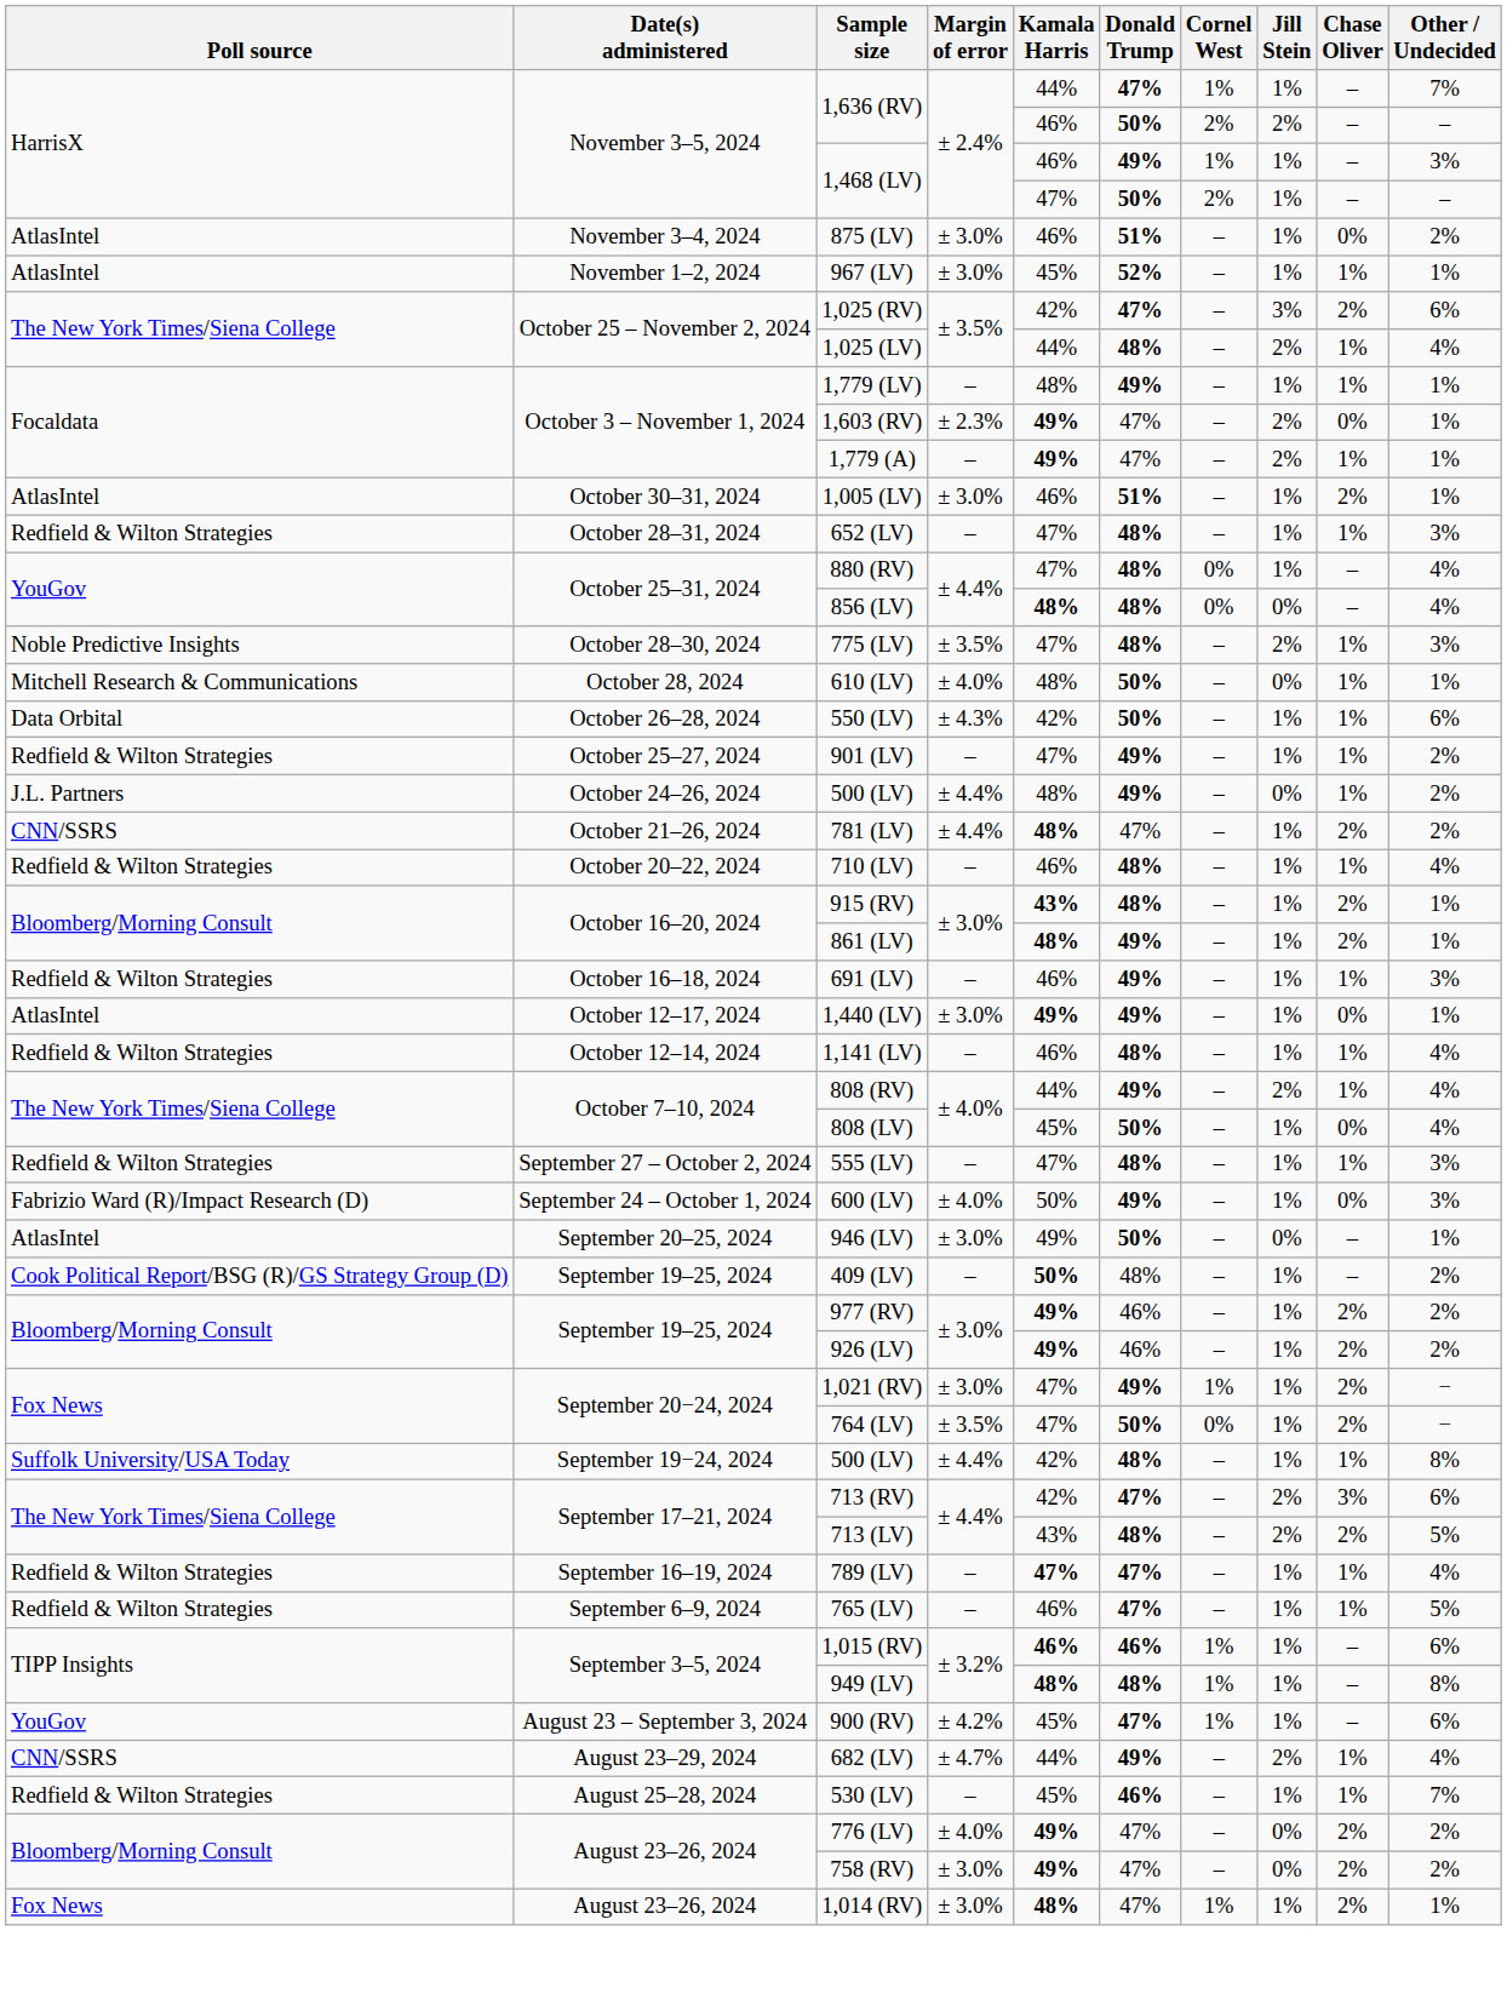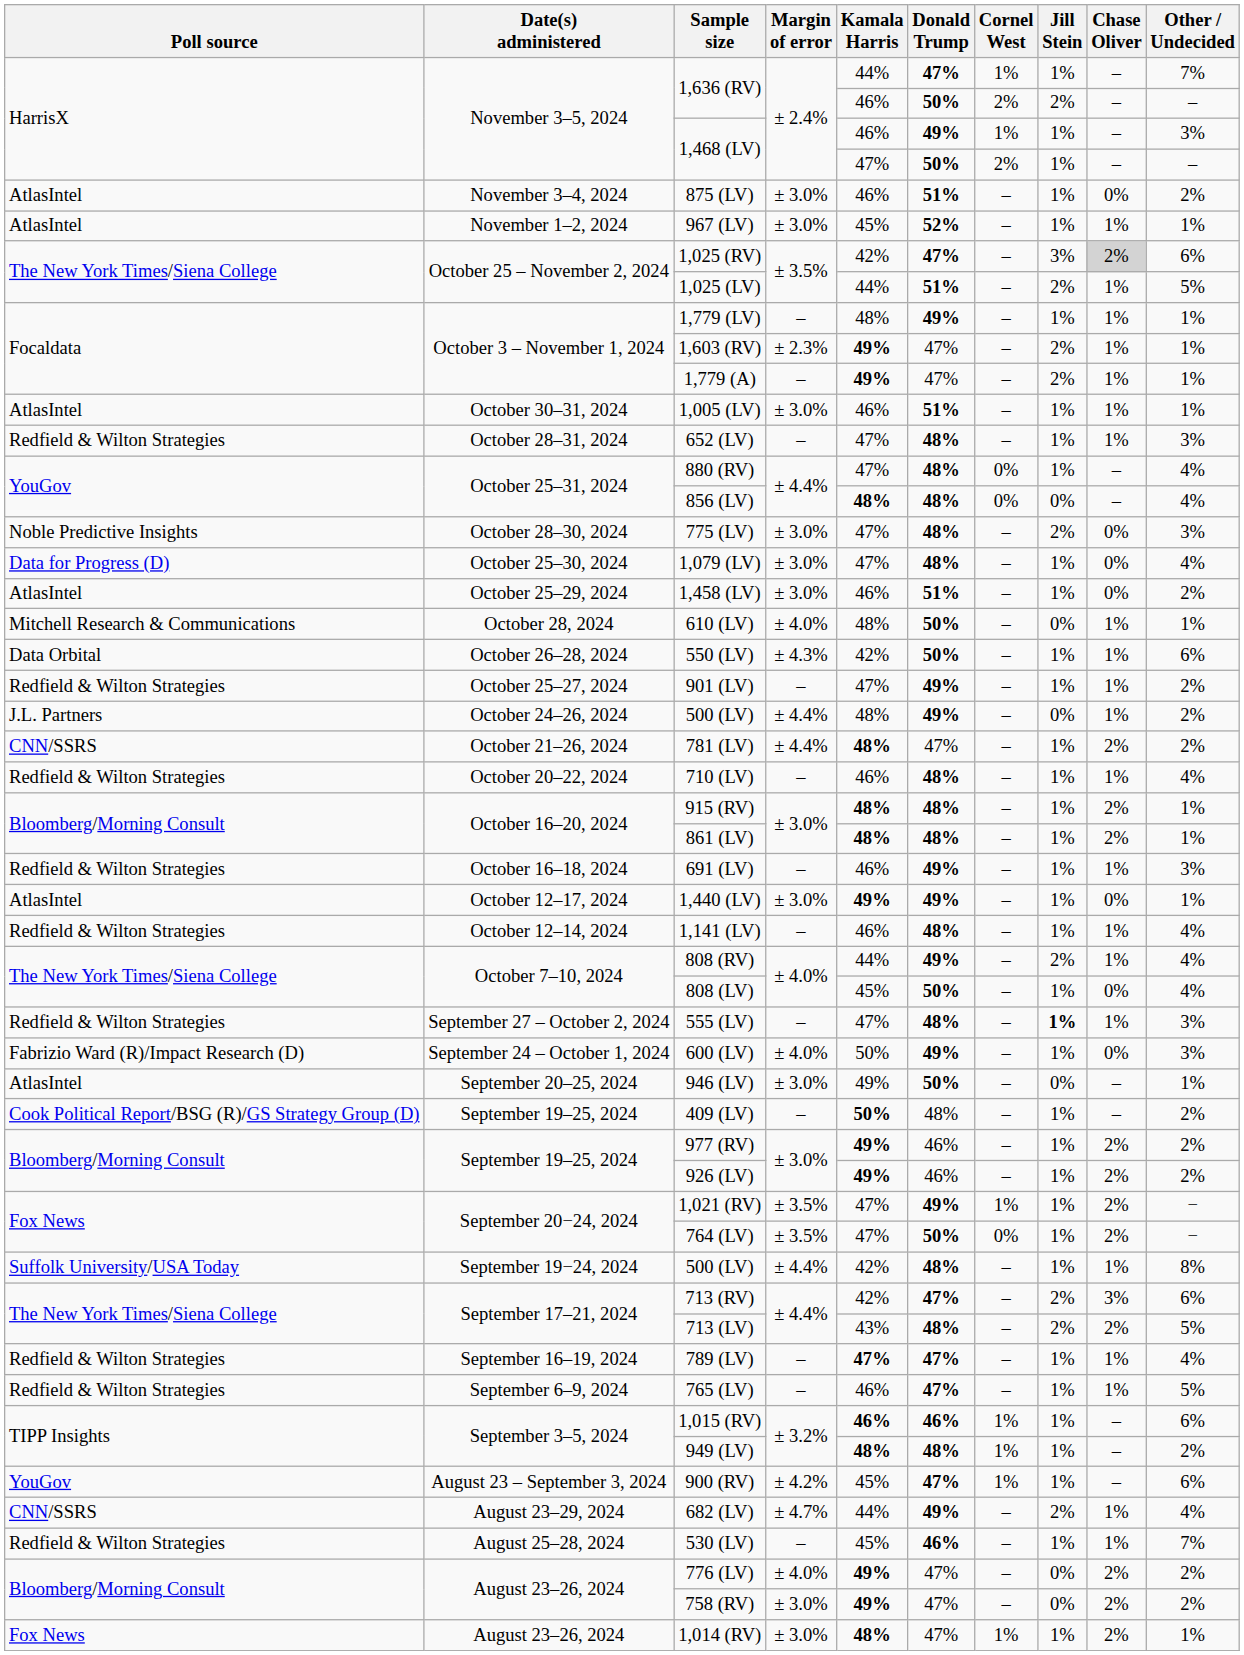1,025 (RV) | Chase Oliver: no background -> lightgrey background
1,025 (LV) | Donald Trump: 48% -> 51%
1,025 (LV) | Other / Undecided: 4% -> 5%
1,603 (RV) | Chase Oliver: 0% -> 1%
1,005 (LV) | Chase Oliver: 2% -> 1%
775 (LV) | Margin of error: ± 3.5% -> ± 3.0%
775 (LV) | Chase Oliver: 1% -> 0%
+ row: Data for Progress (D) | October 25–30, 2024 | 1,079 (LV) | ± 3.0% | 47% | 48% | – | 1% | 0% | 4%
+ row: AtlasIntel | October 25–29, 2024 | 1,458 (LV) | ± 3.0% | 46% | 51% | – | 1% | 0% | 2%
915 (RV) | Kamala Harris: 43% -> 48%
861 (LV) | Donald Trump: 49% -> 48%
555 (LV) | Jill Stein: normal -> bold
1,021 (RV) | Margin of error: ± 3.0% -> ± 3.5%
949 (LV) | Other / Undecided: 8% -> 2%
